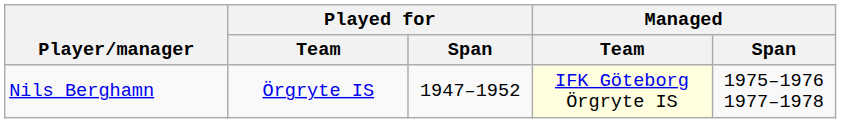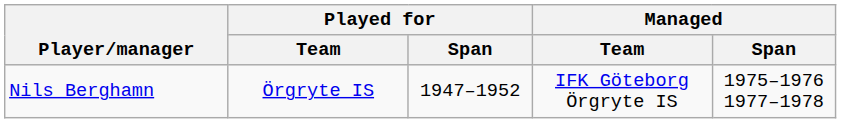Nils Berghamn | Managed / Team: lightyellow background -> no background
